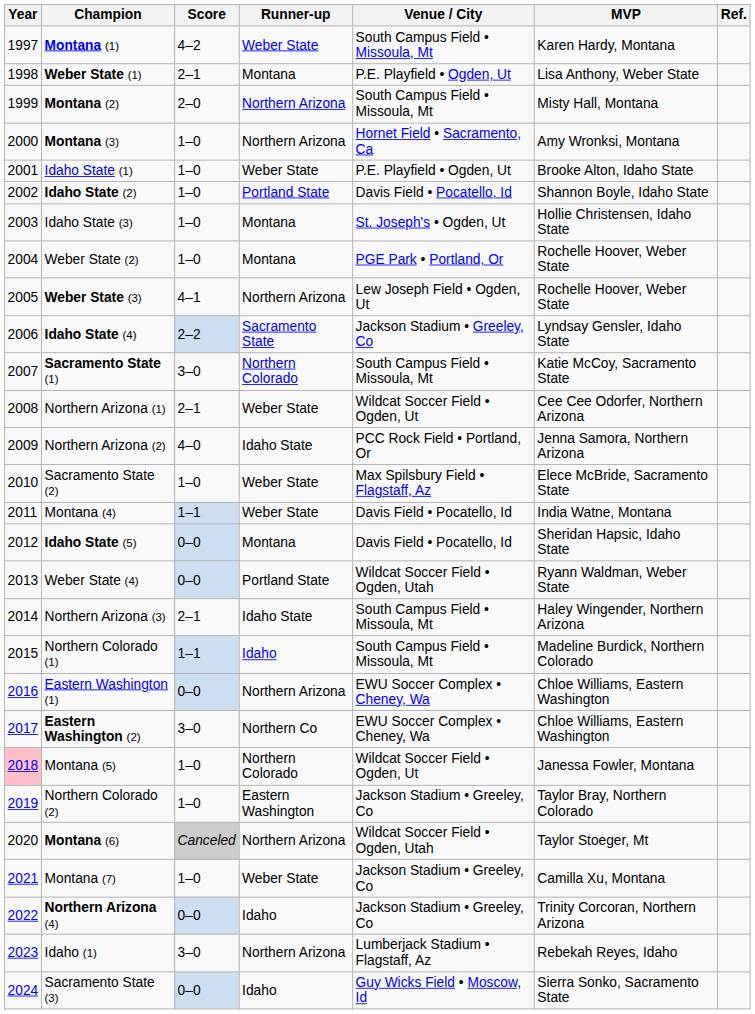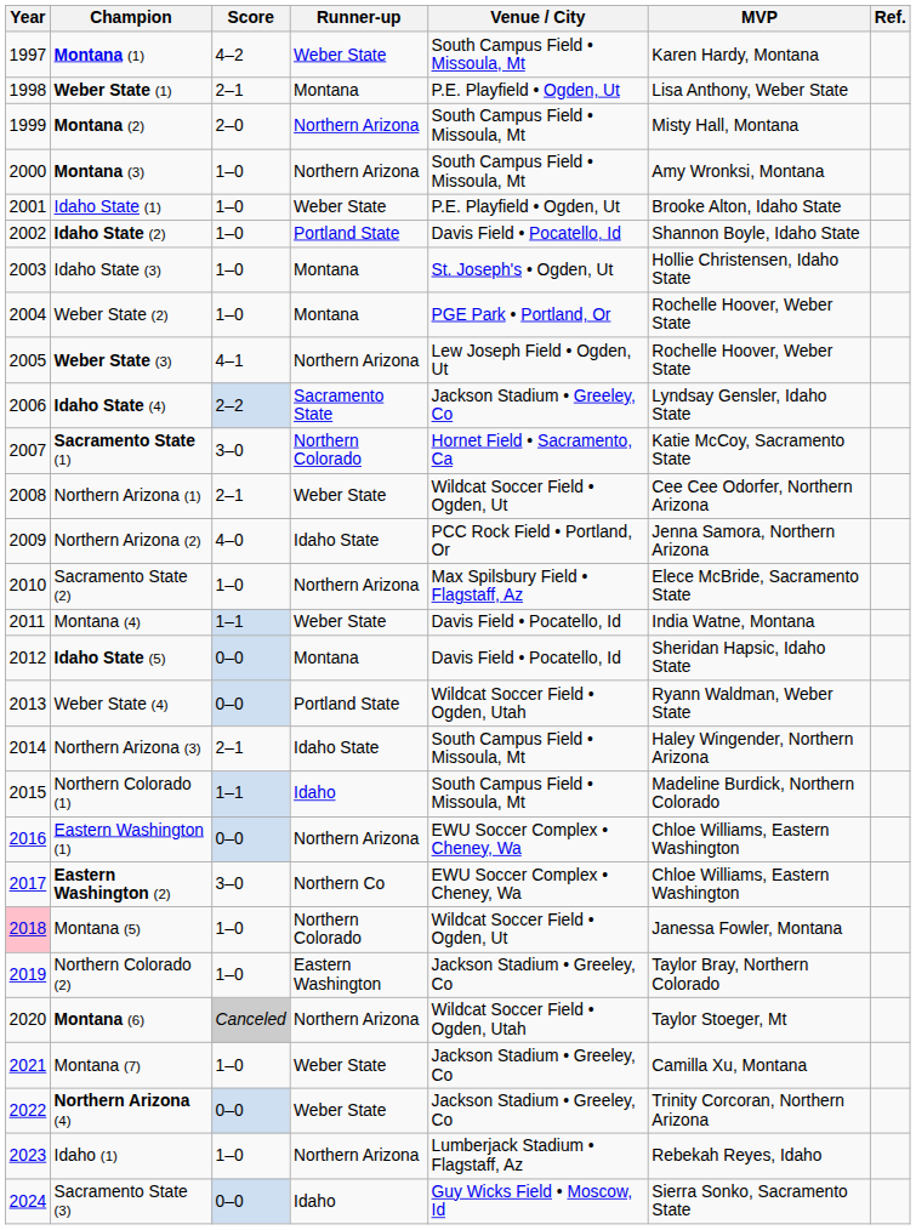Montana (3) | Venue / City: Hornet Field • Sacramento, Ca -> South Campus Field • Missoula, Mt
Sacramento State (1) | Venue / City: South Campus Field • Missoula, Mt -> Hornet Field • Sacramento, Ca
Sacramento State (2) | Runner-up: Weber State -> Northern Arizona
Northern Arizona (4) | Runner-up: Idaho -> Weber State
Idaho (1) | Score: 3–0 -> 1–0
